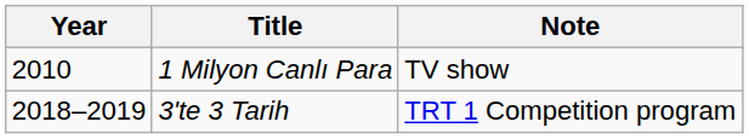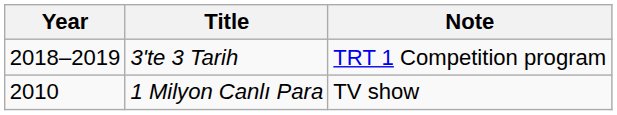rows swapped: 1 Milyon Canlı Para <-> 3'te 3 Tarih
